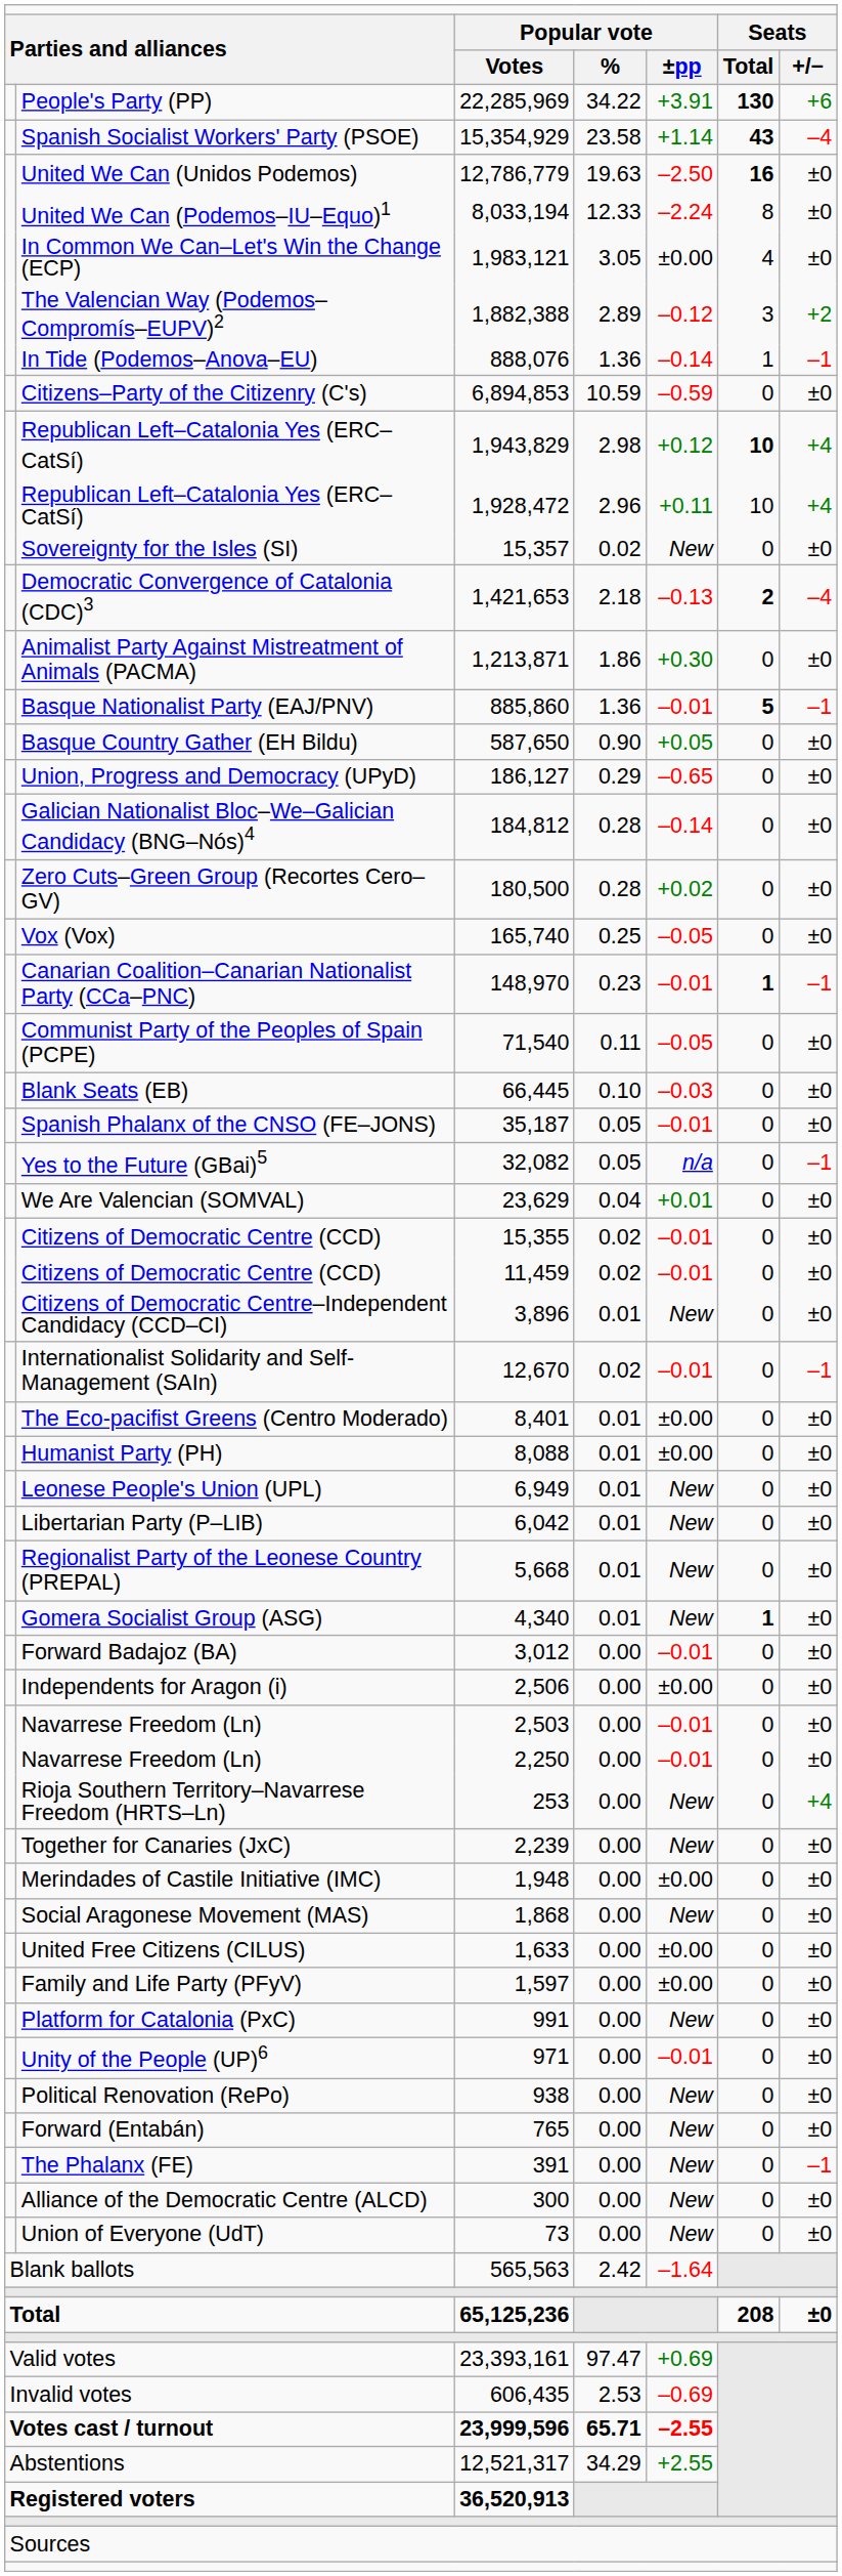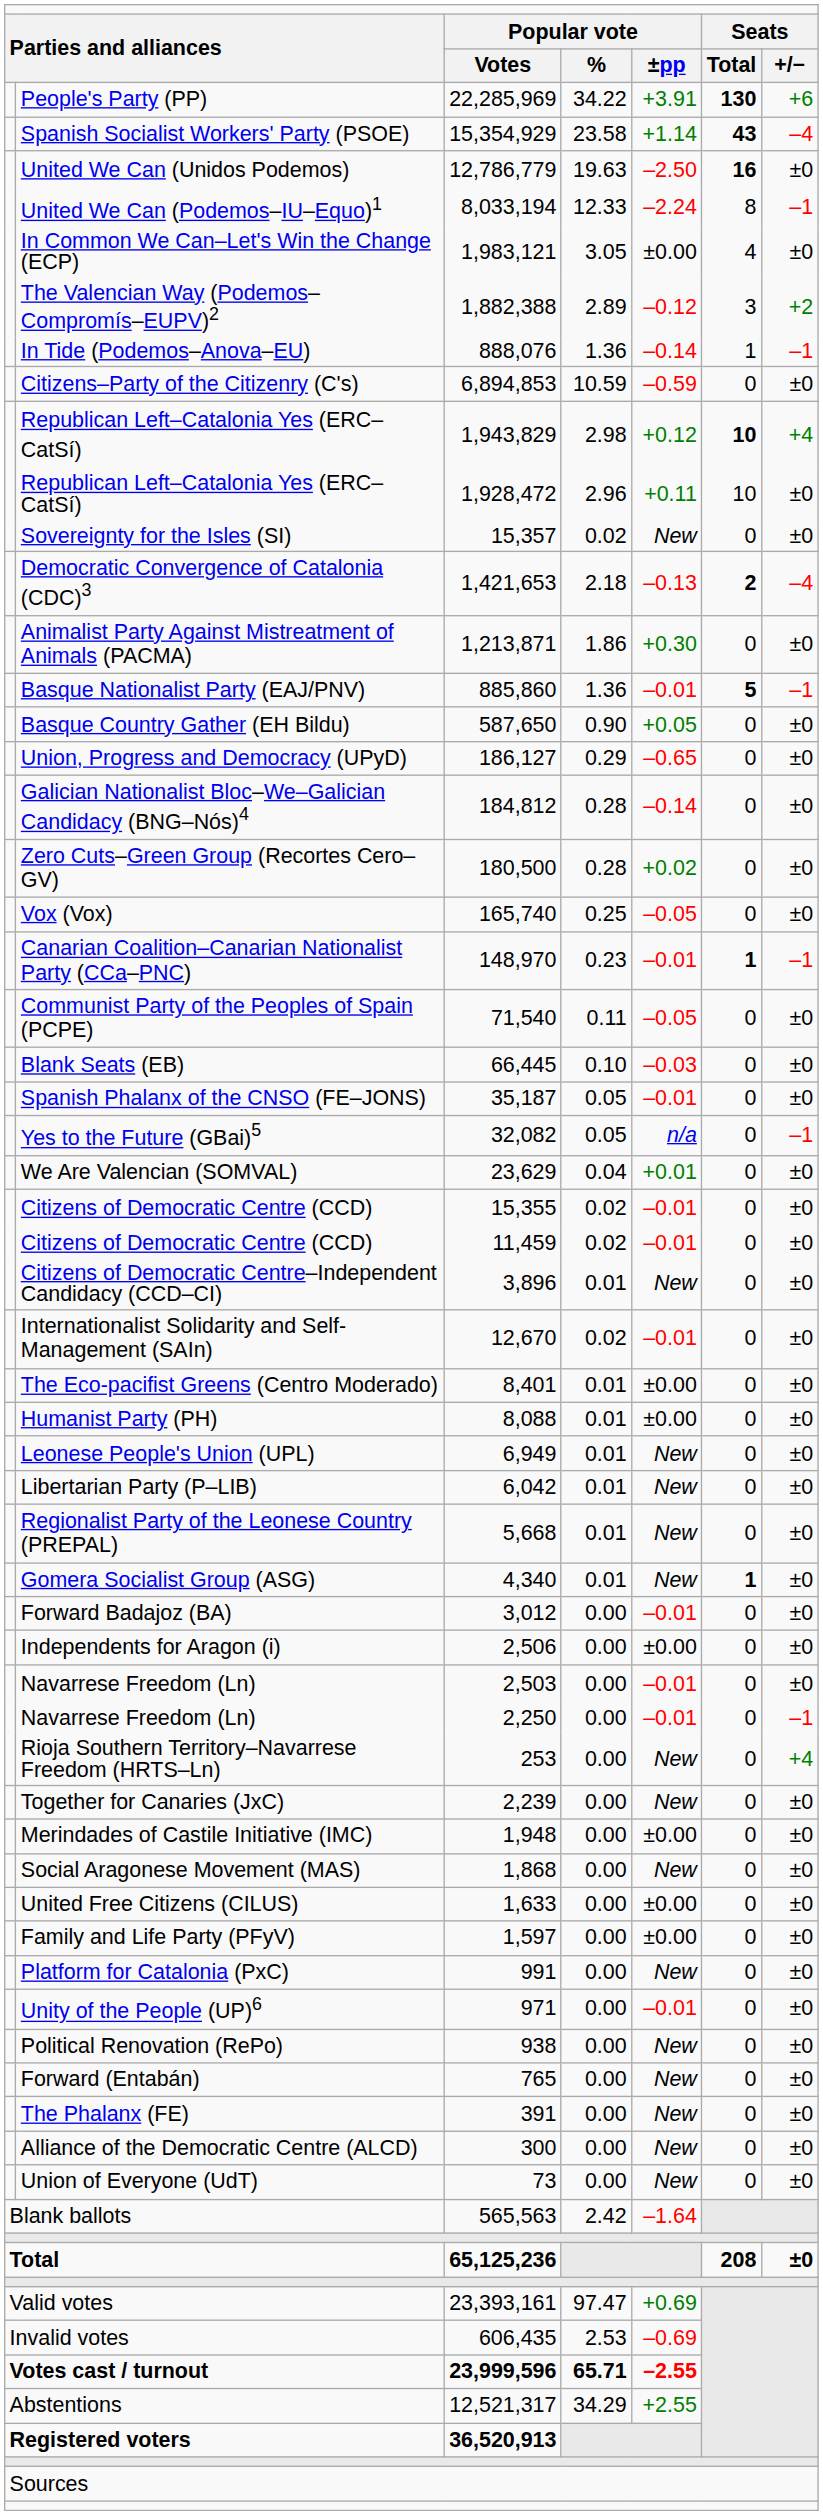United We Can (Podemos–IU–Equo)1 | column 7: ±0 -> –1
Republican Left–Catalonia Yes (ERC–CatSí) / 1,928,472 | column 7: +4 -> ±0
Internationalist Solidarity and Self-Management (SAIn) | column 7: –1 -> ±0
Navarrese Freedom (Ln) / 2,250 | column 7: ±0 -> –1
The Phalanx (FE) | column 7: –1 -> ±0
